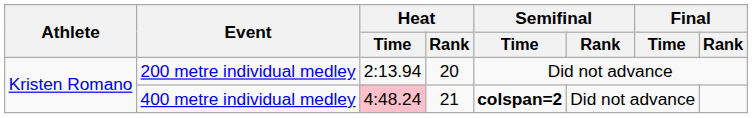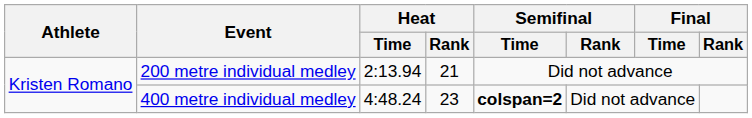200 metre individual medley | Heat / Rank: 20 -> 21
400 metre individual medley | Heat / Time: pink background -> no background
400 metre individual medley | Heat / Rank: 21 -> 23
